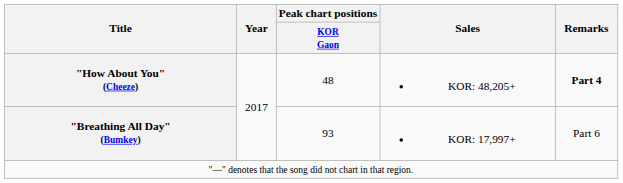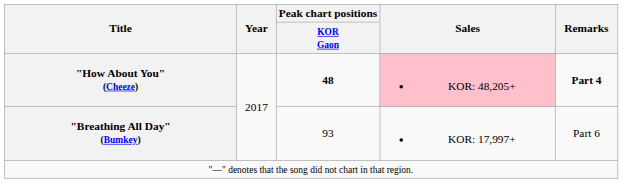"How About You" (Cheeze) | Peak chart positions / KOR Gaon: normal -> bold
"How About You" (Cheeze) | Sales: no background -> pink background
